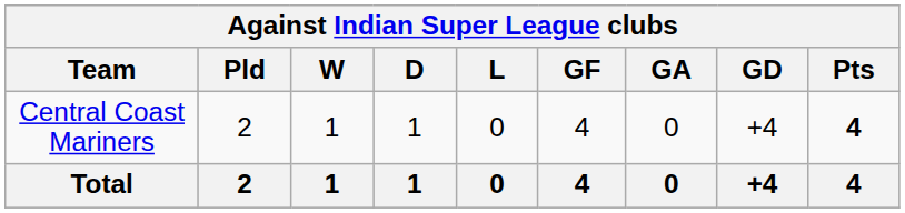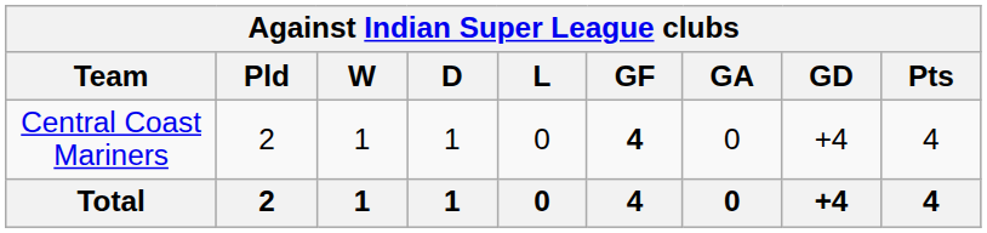Central Coast Mariners | GF: normal -> bold
Central Coast Mariners | Pts: bold -> normal
